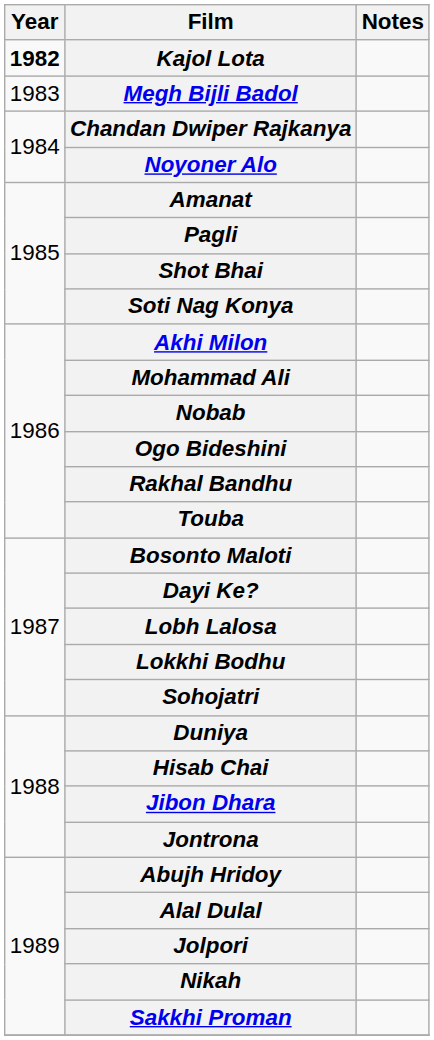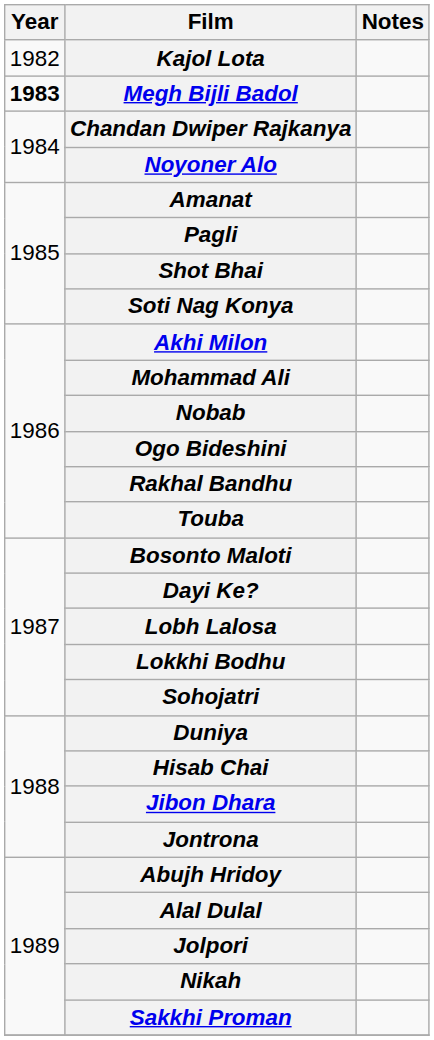Kajol Lota | Year: bold -> normal
Megh Bijli Badol | Year: normal -> bold
